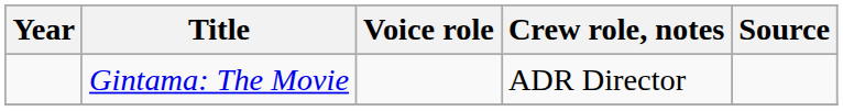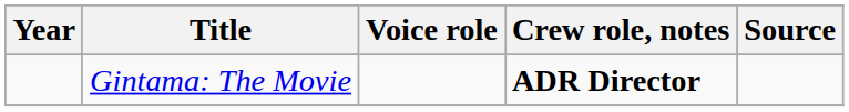Gintama: The Movie | Crew role, notes: normal -> bold
